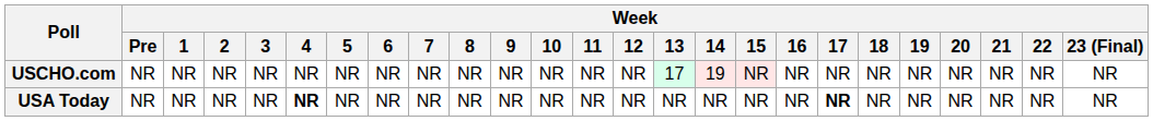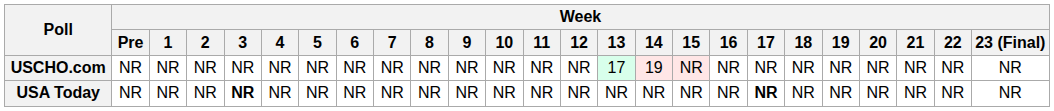USA Today | Week / 3: normal -> bold
USA Today | Week / 4: bold -> normal
